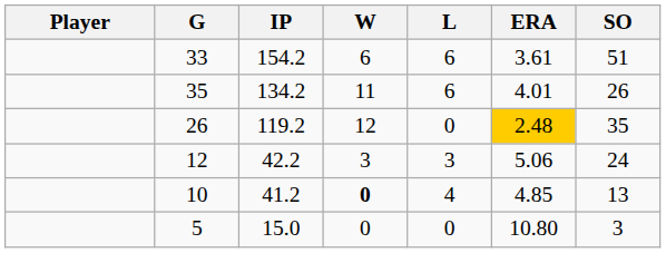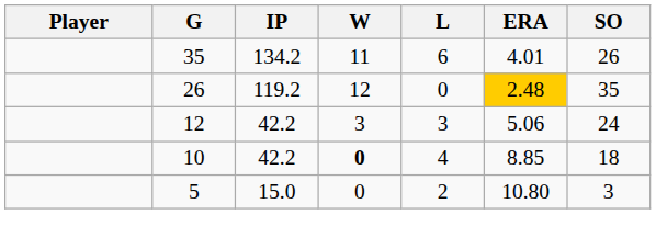- row: 33 | 154.2 | 6 | 6 | 3.61 | 51
10 | IP: 41.2 -> 42.2
10 | ERA: 4.85 -> 8.85
10 | SO: 13 -> 18
5 | L: 0 -> 2
